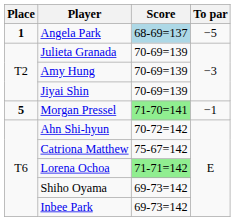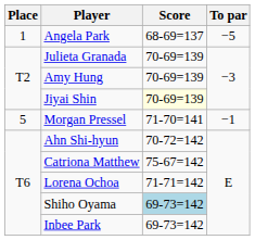Angela Park | Place: bold -> normal
Angela Park | Score: lightblue background -> no background
Jiyai Shin | Score: no background -> lightyellow background
Morgan Pressel | Place: bold -> normal
Morgan Pressel | Score: lightgreen background -> no background
Lorena Ochoa | Score: lightgreen background -> no background
Shiho Oyama | Score: no background -> lightblue background
